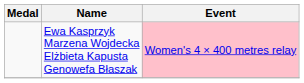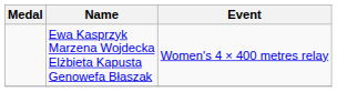row 2 | Event: pink background -> no background
